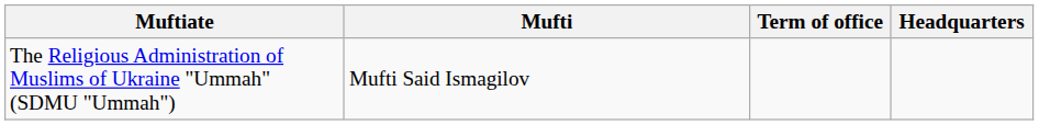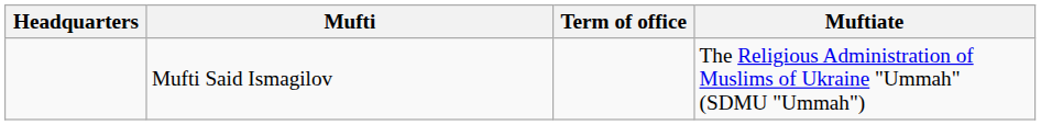columns swapped: Muftiate <-> Headquarters
